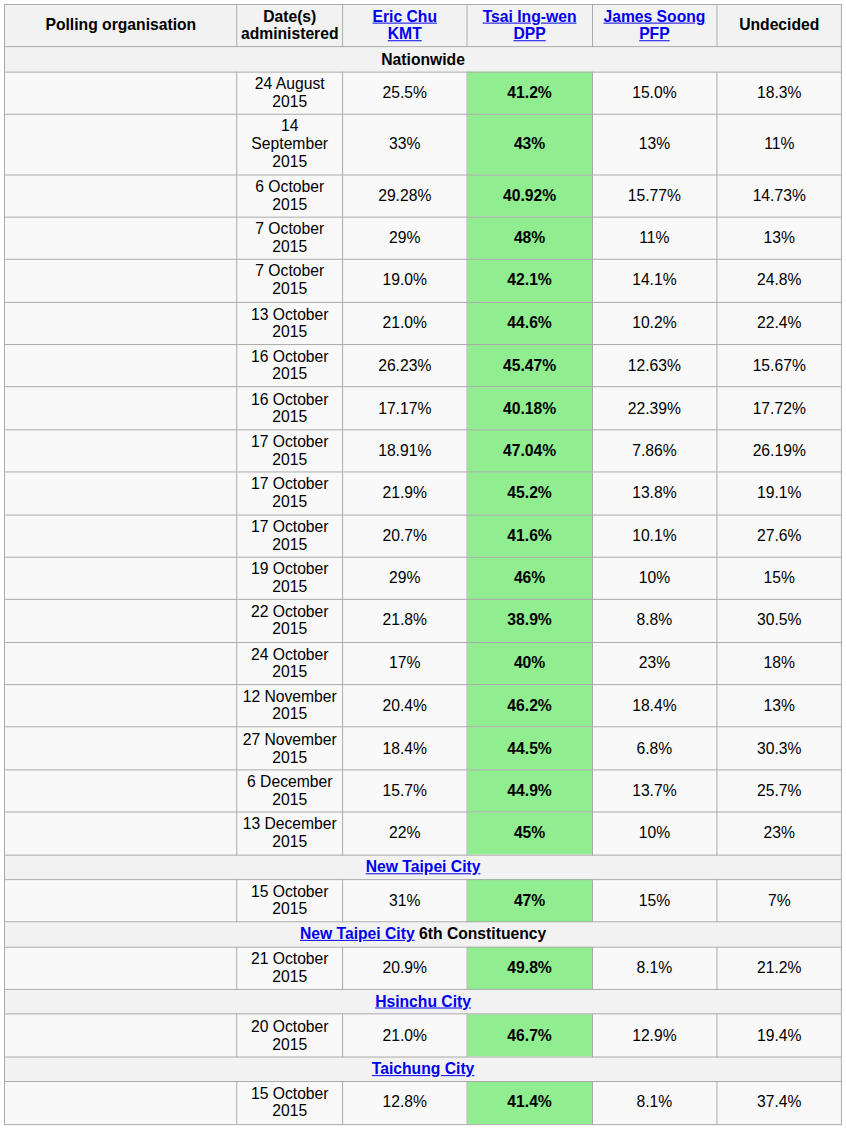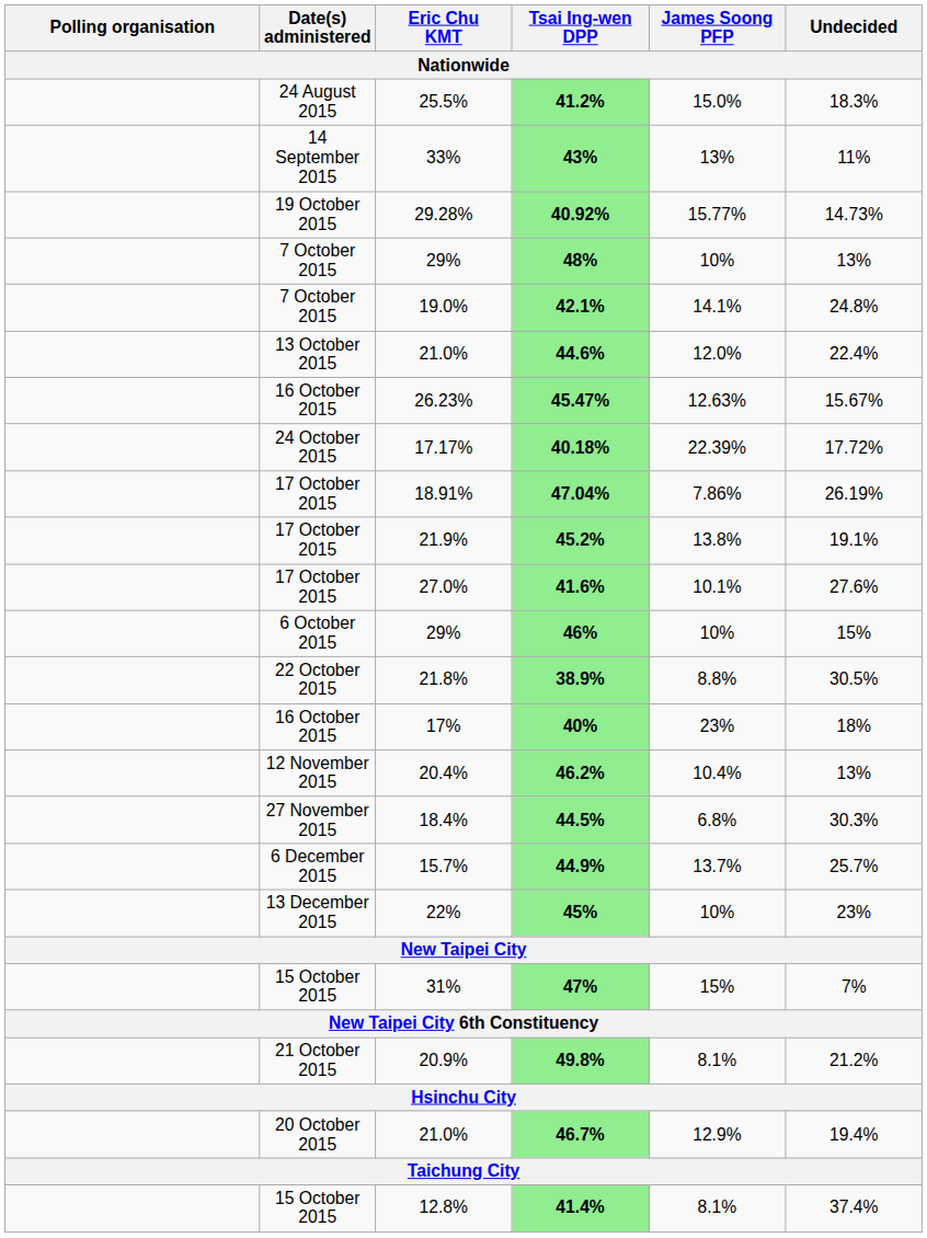40.92% | Date(s) administered: 6 October 2015 -> 19 October 2015
48% | James Soong PFP: 11% -> 10%
44.6% | James Soong PFP: 10.2% -> 12.0%
40.18% | Date(s) administered: 16 October 2015 -> 24 October 2015
41.6% | Eric Chu KMT: 20.7% -> 27.0%
46% | Date(s) administered: 19 October 2015 -> 6 October 2015
40% | Date(s) administered: 24 October 2015 -> 16 October 2015
46.2% | James Soong PFP: 18.4% -> 10.4%
